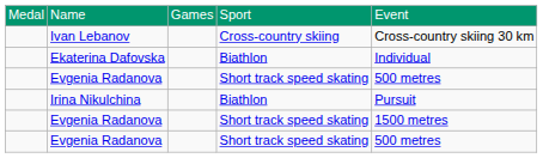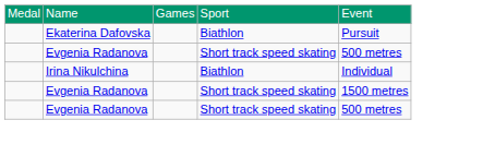- row: Ivan Lebanov | Cross-country skiing | Cross-country skiing 30 km
Ekaterina Dafovska | column 5: Individual -> Pursuit
Irina Nikulchina | column 5: Pursuit -> Individual
